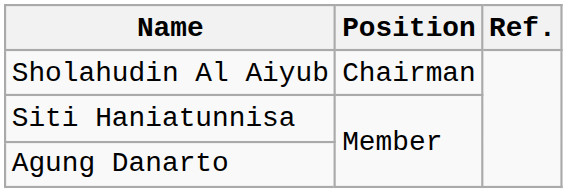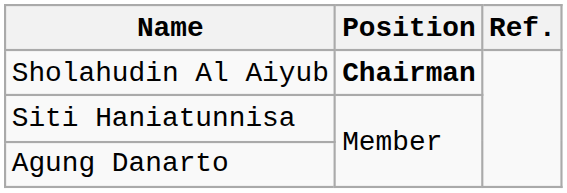Sholahudin Al Aiyub | Position: normal -> bold
